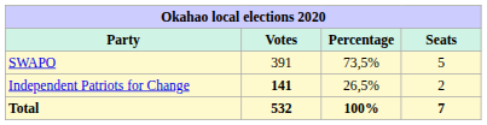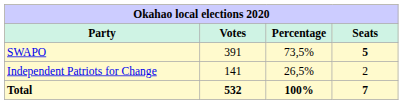SWAPO | Seats: normal -> bold
Independent Patriots for Change | Votes: bold -> normal
